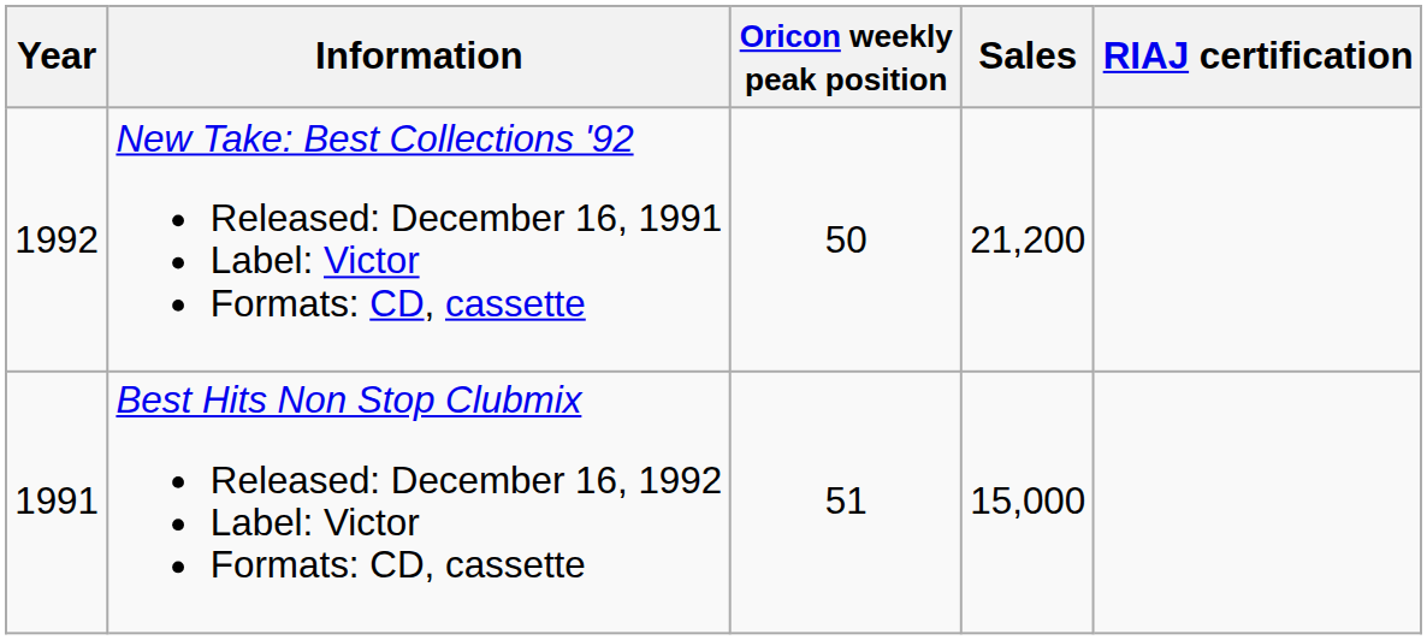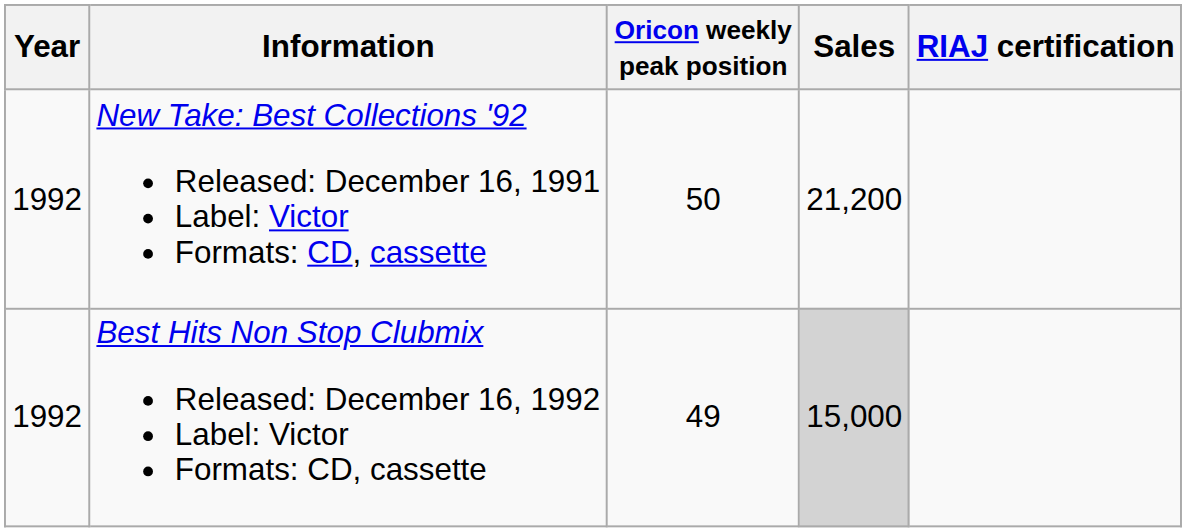row 3 | Year: 1991 -> 1992
row 3 | Oricon weekly peak position: 51 -> 49
row 3 | Sales: no background -> lightgrey background
